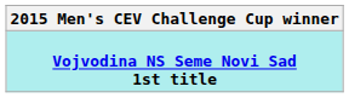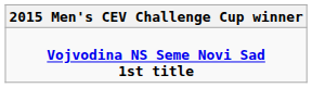row 2 | column 1: paleturquoise background -> no background
